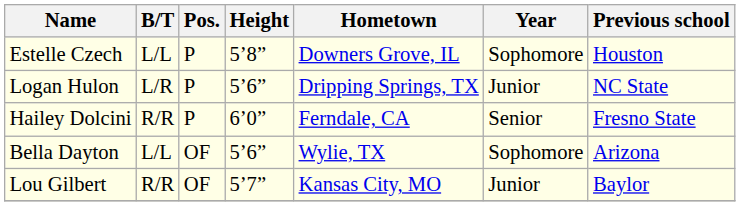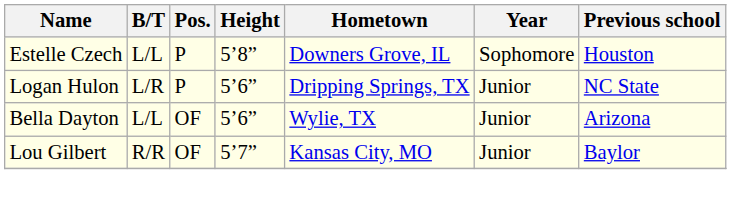- row: Hailey Dolcini | R/R | P | 6’0” | Ferndale, CA | Senior | Fresno State
Bella Dayton | Year: Sophomore -> Junior
